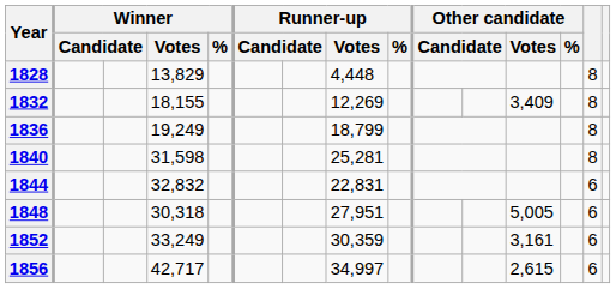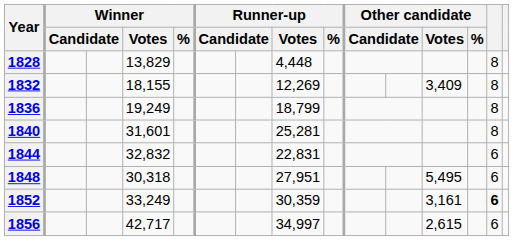1840 | Winner / Votes: 31,598 -> 31,601
1848 | Other candidate / Votes: 5,005 -> 5,495
1852 | column 14: normal -> bold
